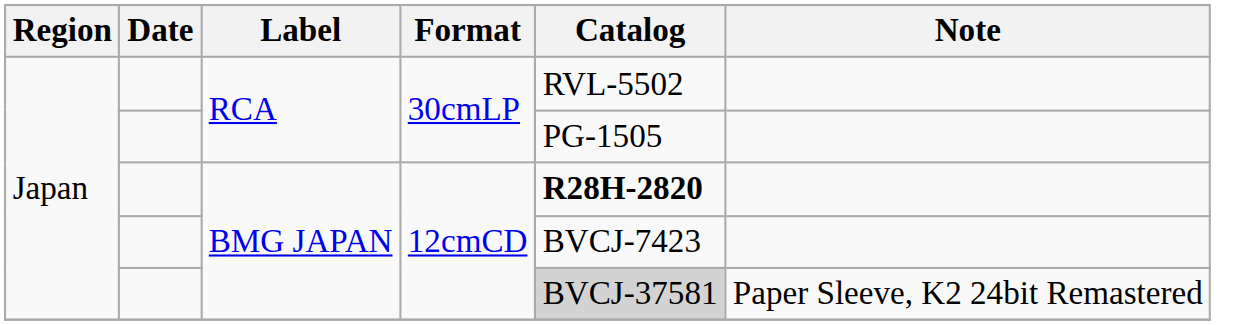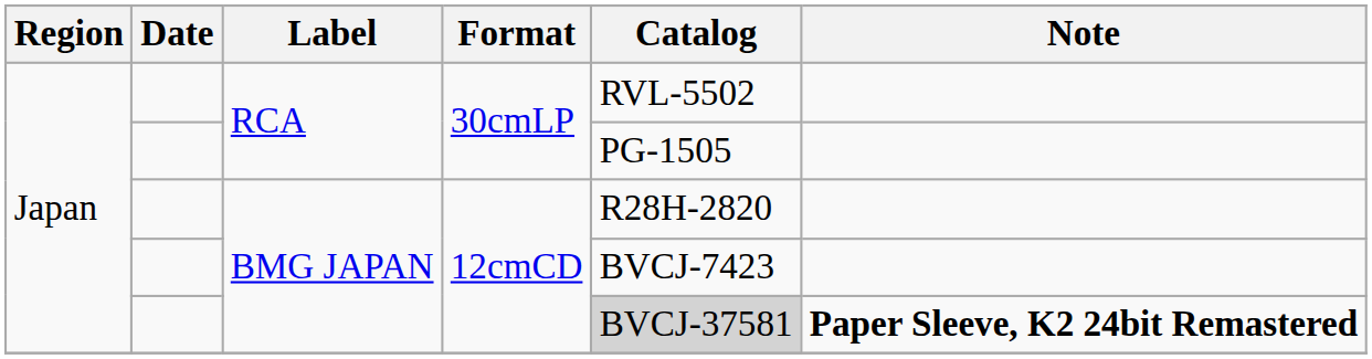row 4 | Catalog: bold -> normal
row 6 | Note: normal -> bold
